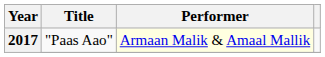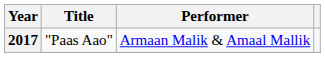2017 / "Paas Aao" | Performer: lightyellow background -> no background
